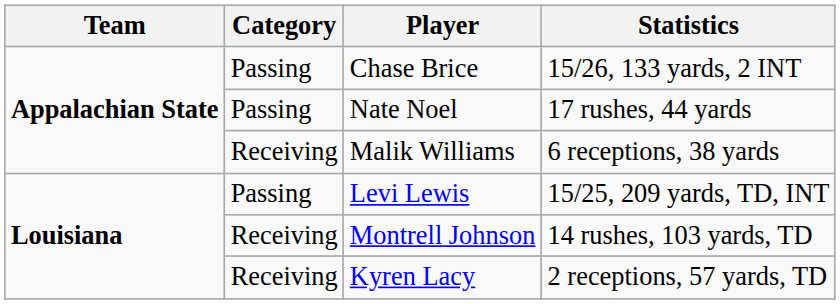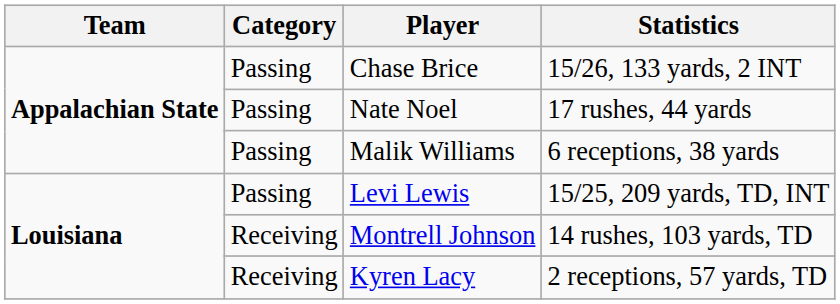Malik Williams | Category: Receiving -> Passing
